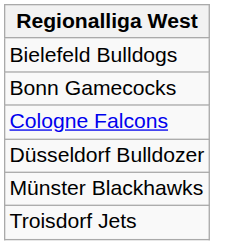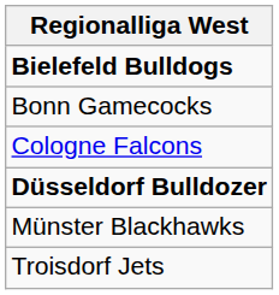row 2 | column 1: normal -> bold
row 5 | column 1: normal -> bold
